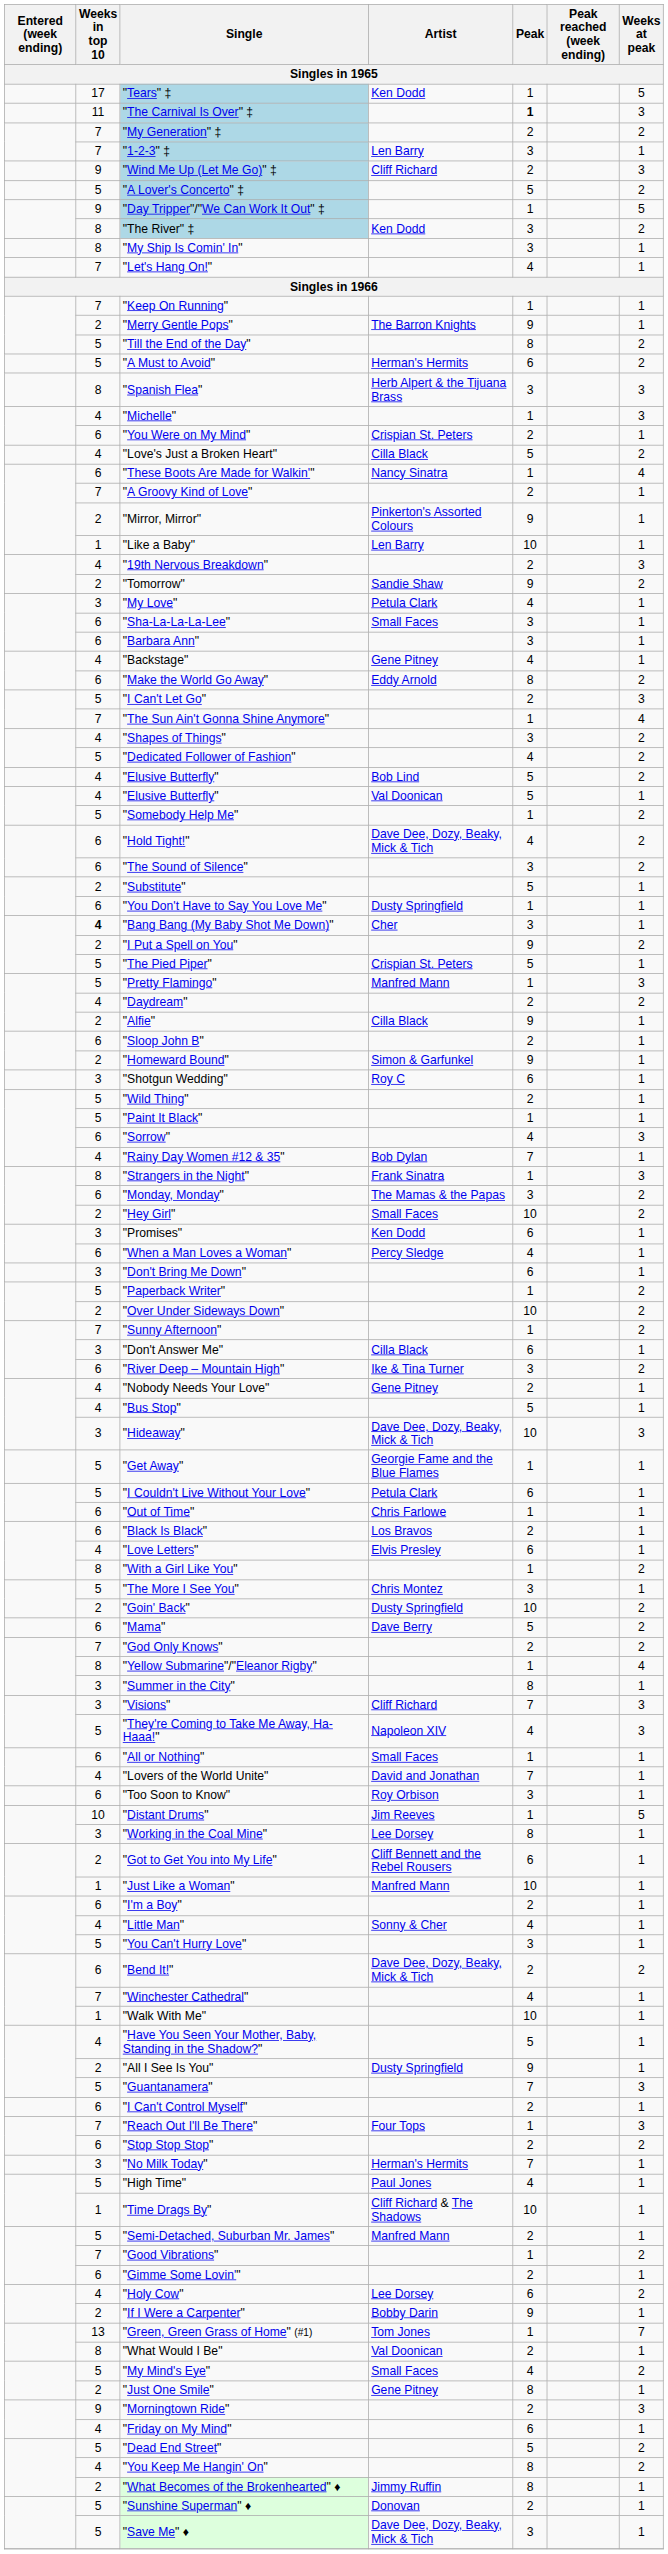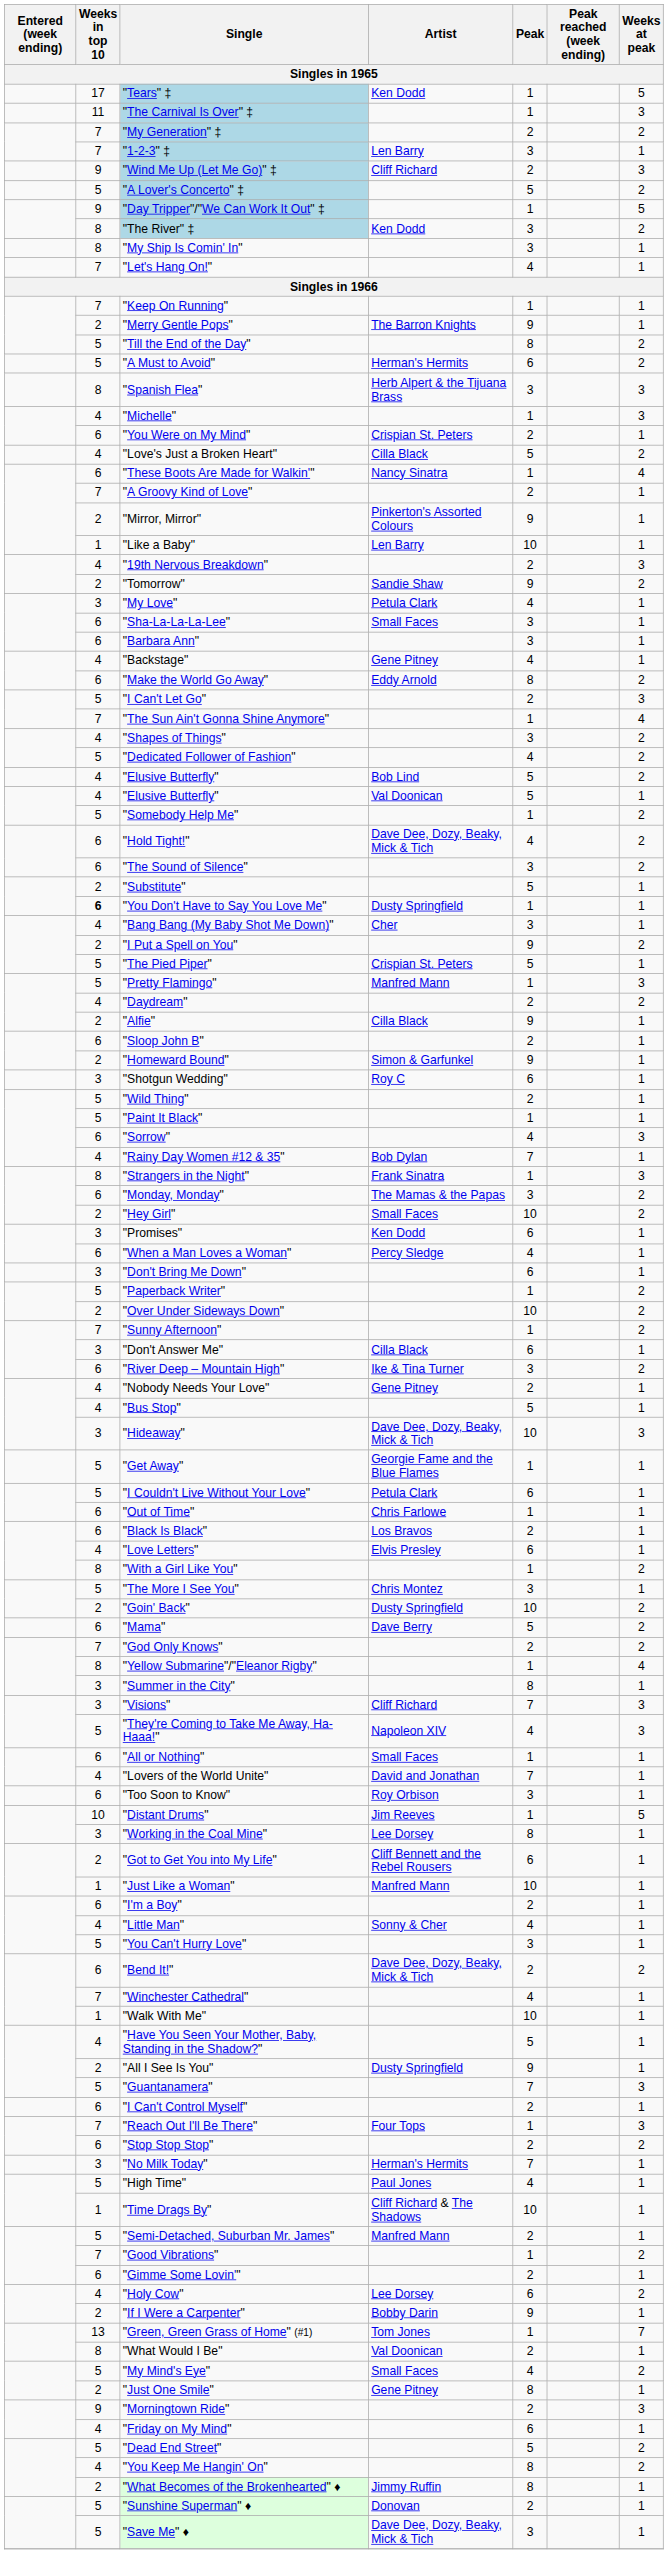"The Carnival Is Over" ‡ | Peak: bold -> normal
"You Don't Have to Say You Love Me" | Weeks in top 10: normal -> bold
"Bang Bang (My Baby Shot Me Down)" | Weeks in top 10: bold -> normal
